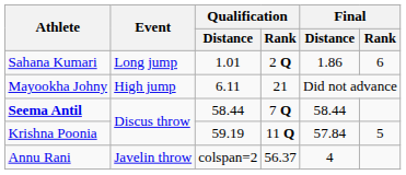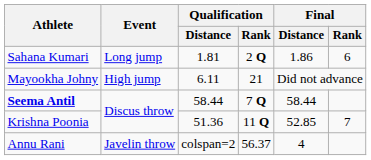Sahana Kumari | Qualification / Distance: 1.01 -> 1.81
Krishna Poonia | Qualification / Distance: 59.19 -> 51.36
Krishna Poonia | Final / Distance: 57.84 -> 52.85
Krishna Poonia | Final / Rank: 5 -> 7
